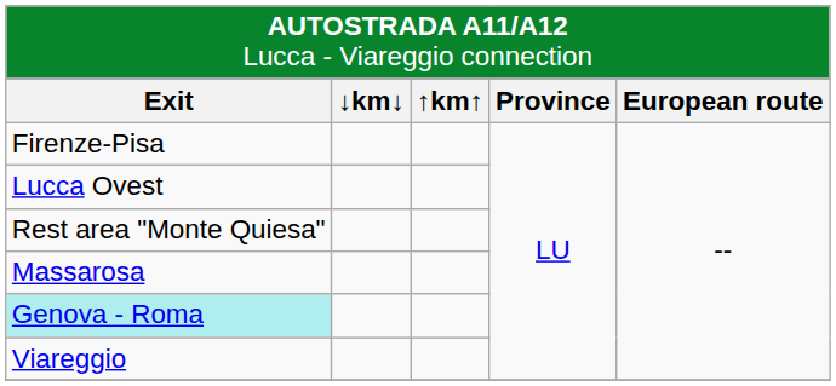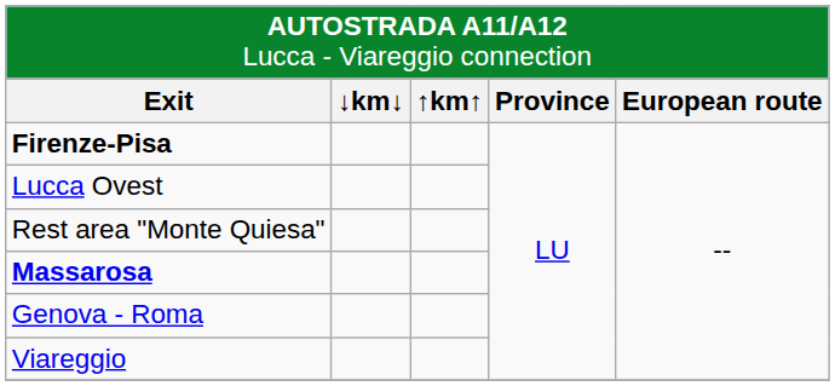Firenze-Pisa | column 1: normal -> bold
Massarosa | column 1: normal -> bold
Genova - Roma | column 1: paleturquoise background -> no background
